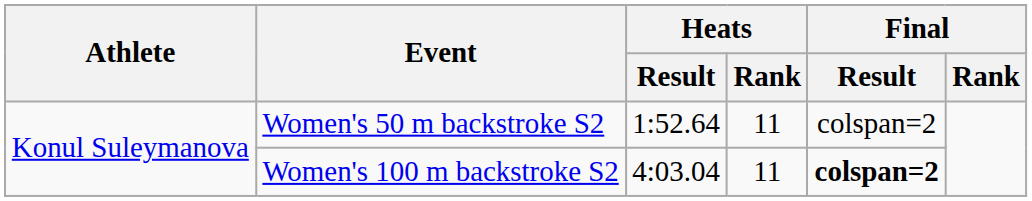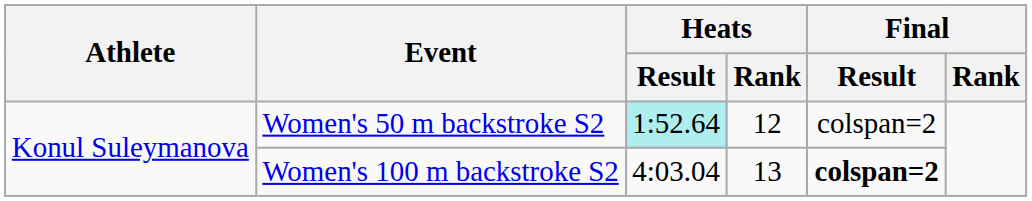Women's 50 m backstroke S2 | Heats / Result: no background -> paleturquoise background
Women's 50 m backstroke S2 | Heats / Rank: 11 -> 12
Women's 100 m backstroke S2 | Heats / Rank: 11 -> 13
